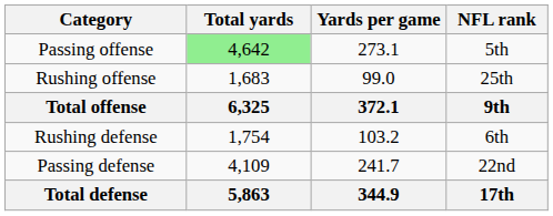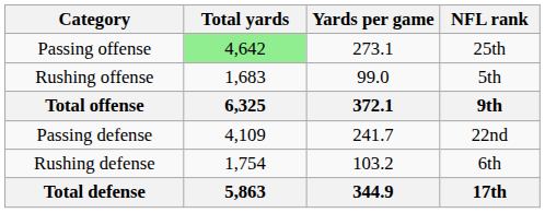Passing offense | NFL rank: 5th -> 25th
Rushing offense | NFL rank: 25th -> 5th
rows swapped: Passing defense <-> Rushing defense
